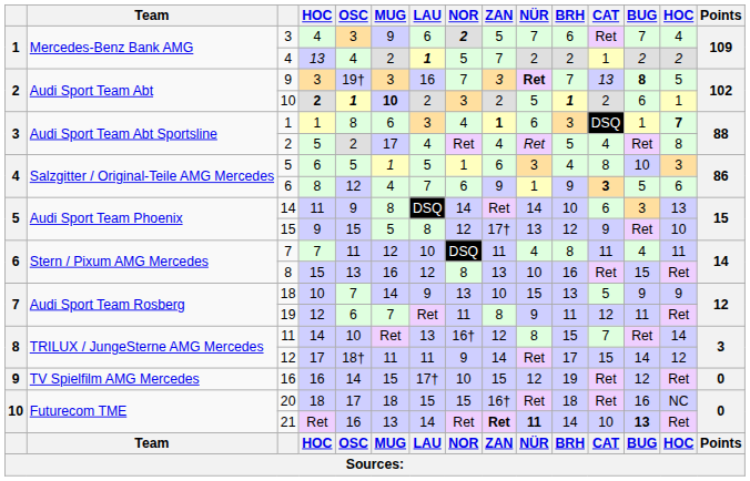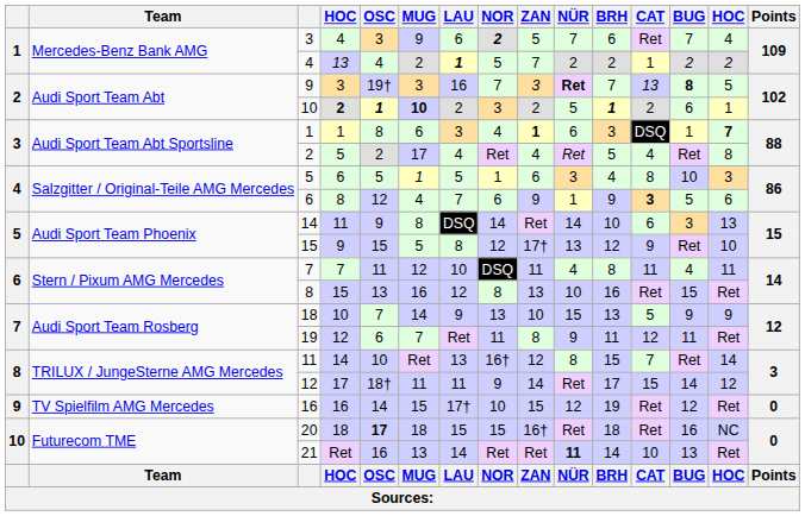20 | OSC: normal -> bold
21 | ZAN: bold -> normal
21 | BUG: bold -> normal
